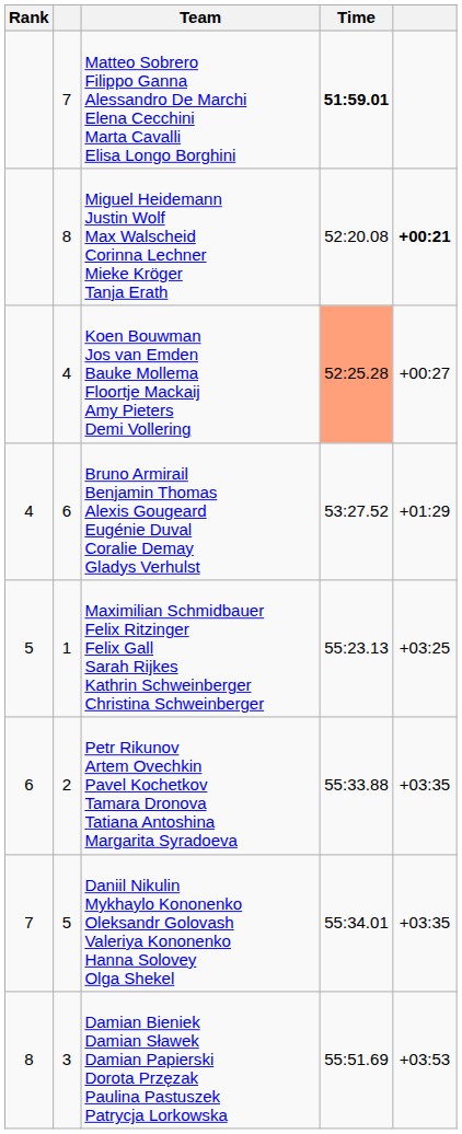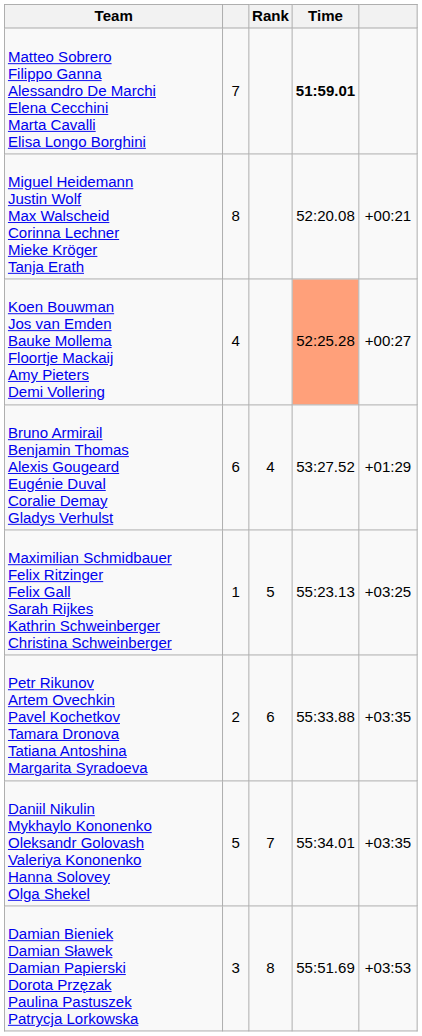columns swapped: Rank <-> Team
row 3 | column 5: bold -> normal
